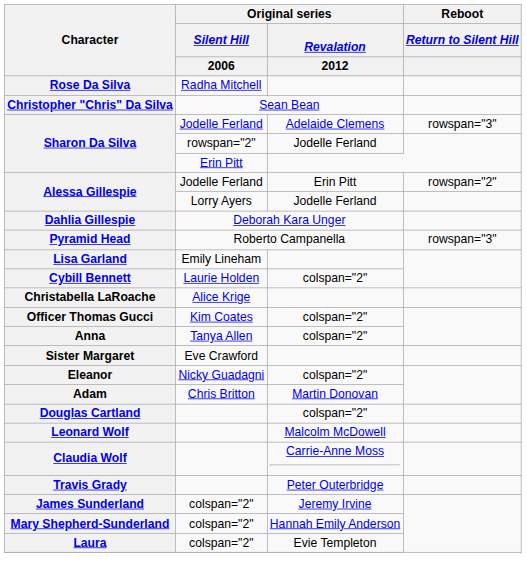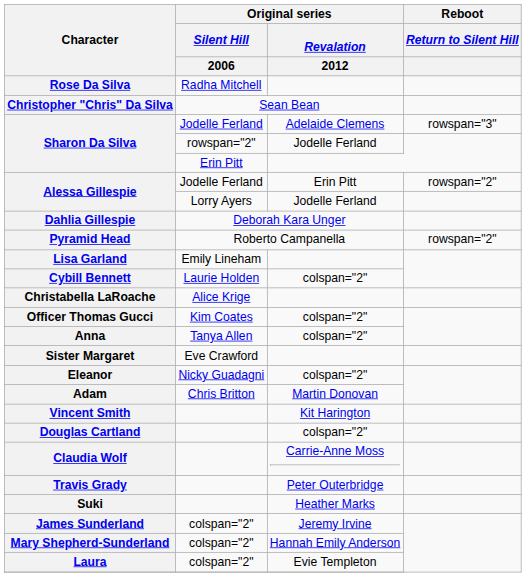Pyramid Head | Reboot / Return to Silent Hill: rowspan="3" -> rowspan="2"
+ row: Vincent Smith | Kit Harington
- row: Leonard Wolf | Malcolm McDowell
+ row: Suki | Heather Marks
